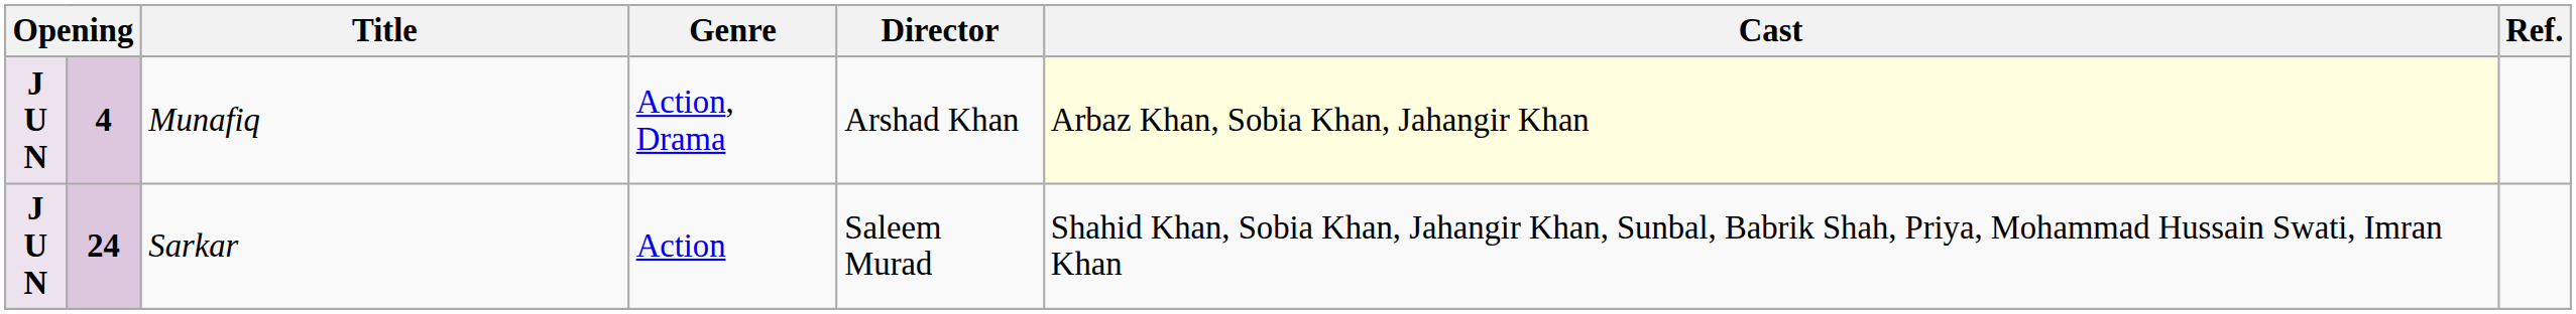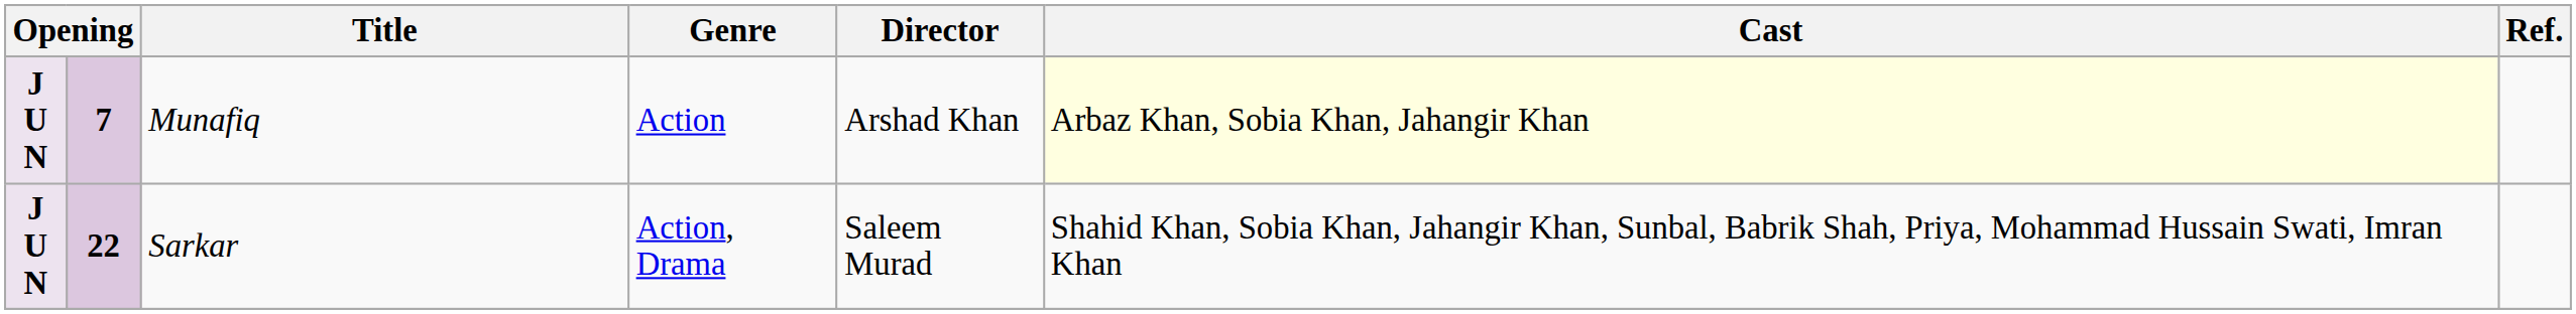Munafiq | column 2: 4 -> 7
Munafiq | Genre: Action, Drama -> Action
Sarkar | column 2: 24 -> 22
Sarkar | Genre: Action -> Action, Drama
